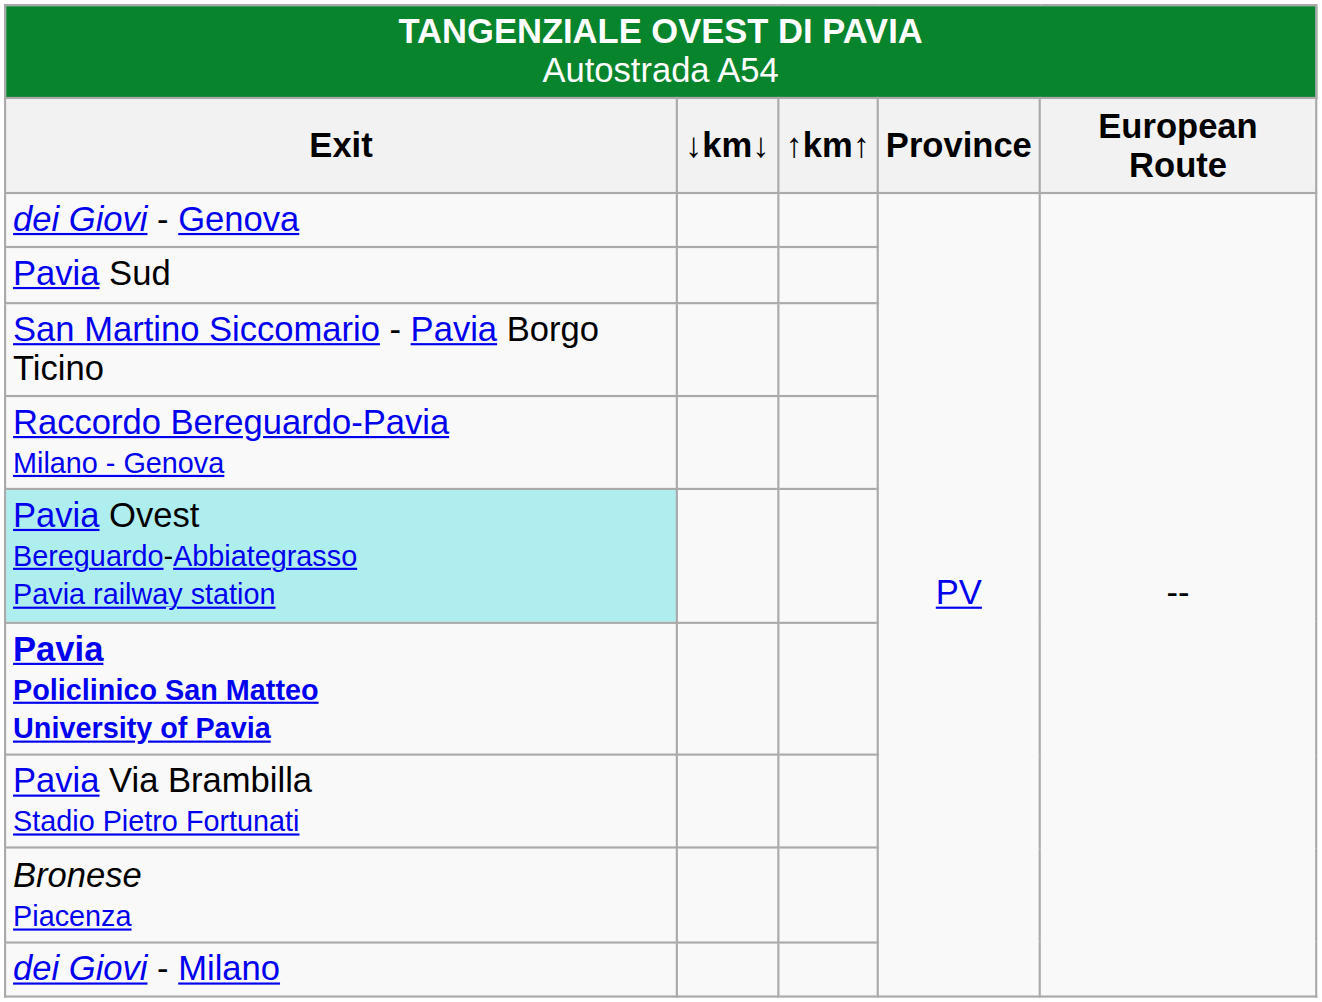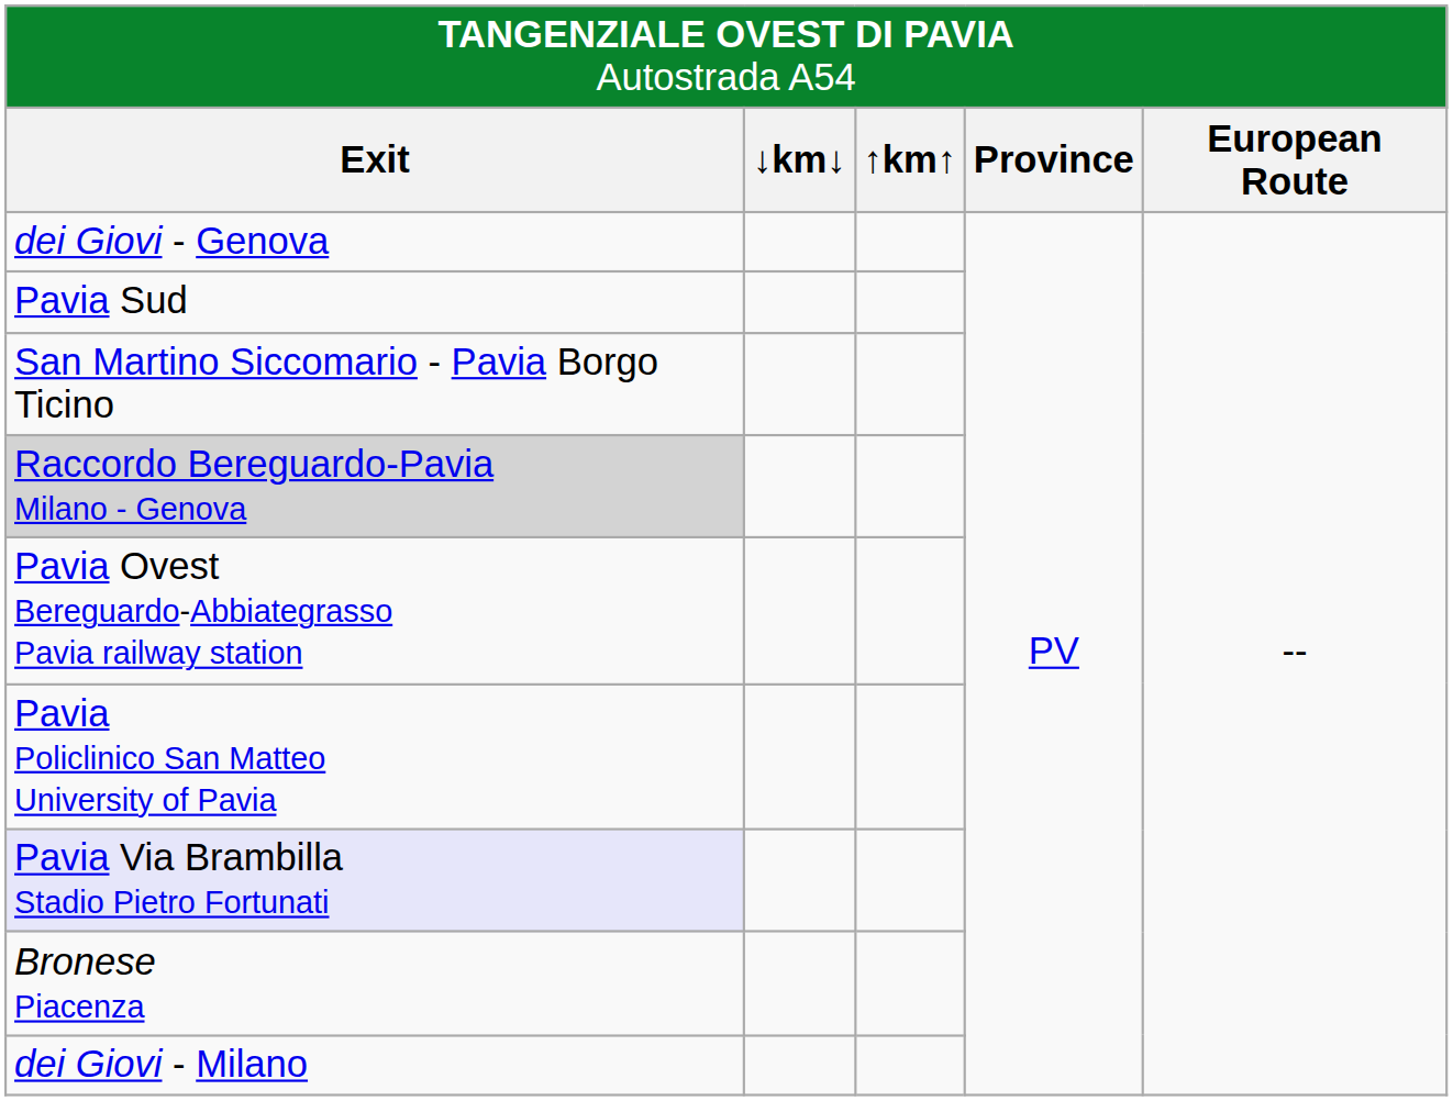Raccordo Bereguardo-Pavia Milano - Genova | column 1: no background -> lightgrey background
Pavia Ovest Bereguardo-Abbiategrasso Pavia railway station | column 1: paleturquoise background -> no background
Pavia Policlinico San Matteo University of Pavia | column 1: bold -> normal
Pavia Via Brambilla Stadio Pietro Fortunati | column 1: no background -> lavender background
